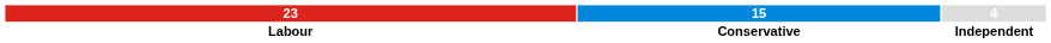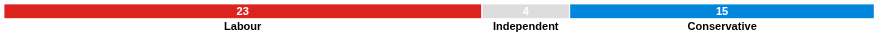columns swapped: 4 <-> 15
